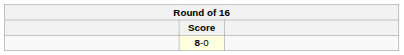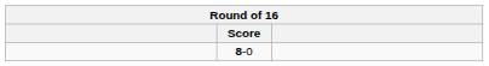row 3 | Score: lightyellow background -> no background
